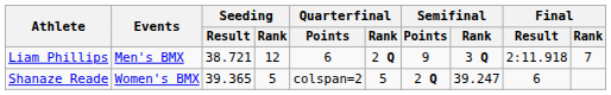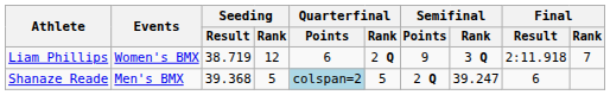Liam Phillips | Events: Men's BMX -> Women's BMX
Liam Phillips | Seeding / Result: 38.721 -> 38.719
Shanaze Reade | Events: Women's BMX -> Men's BMX
Shanaze Reade | Seeding / Result: 39.365 -> 39.368
Shanaze Reade | Quarterfinal / Points: no background -> lightblue background
